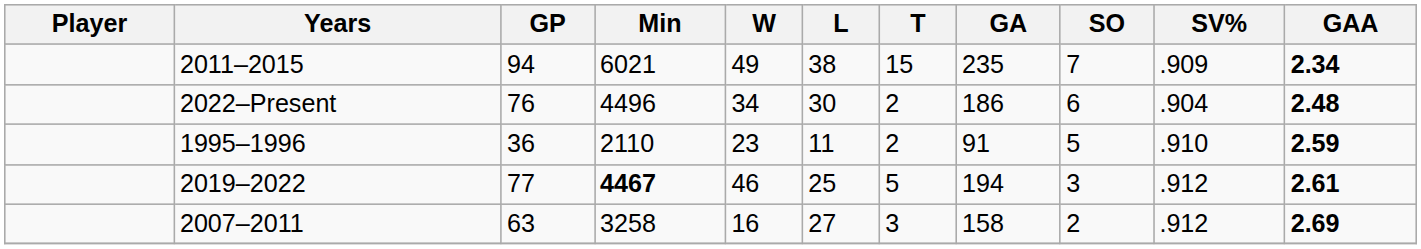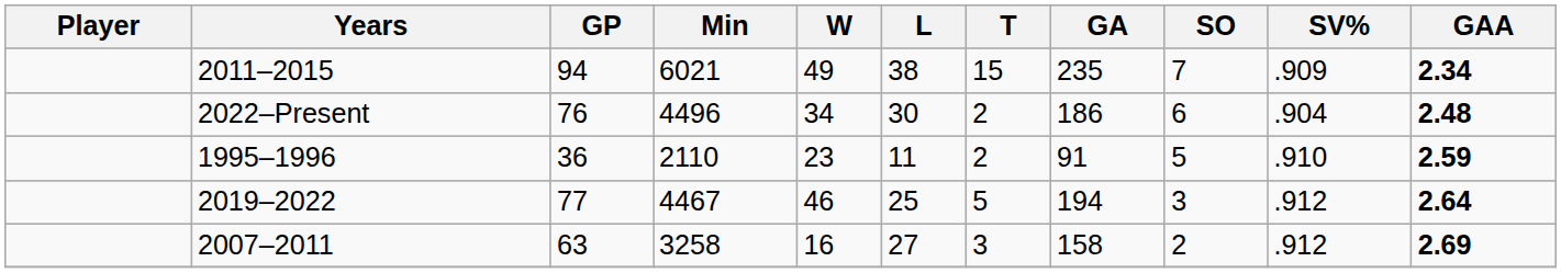2019–2022 | Min: bold -> normal
2019–2022 | GAA: 2.61 -> 2.64
